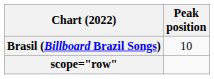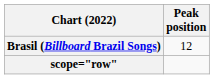Brasil (Billboard Brazil Songs) | Peak position: 10 -> 12
